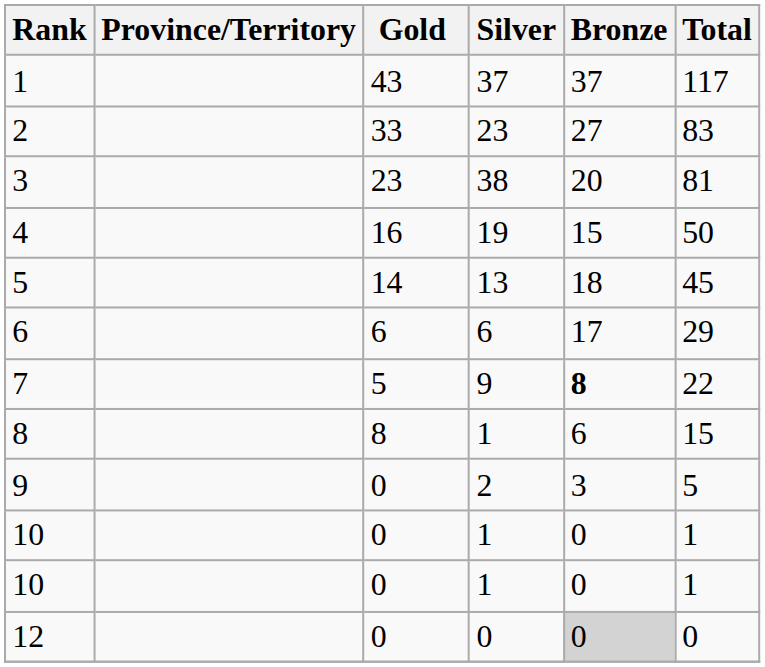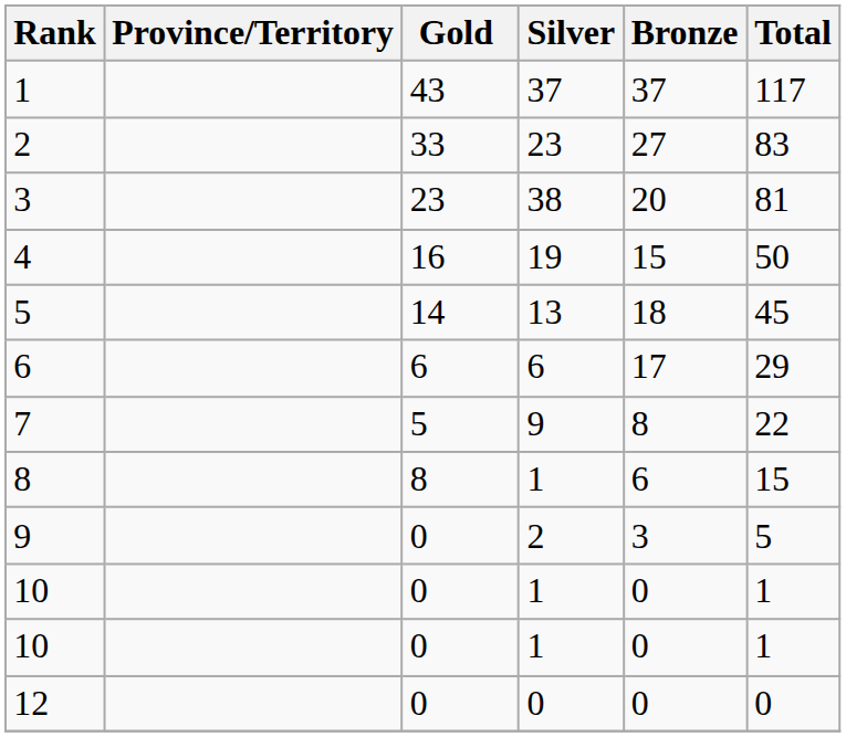7 | Bronze: bold -> normal
12 | Bronze: lightgrey background -> no background
